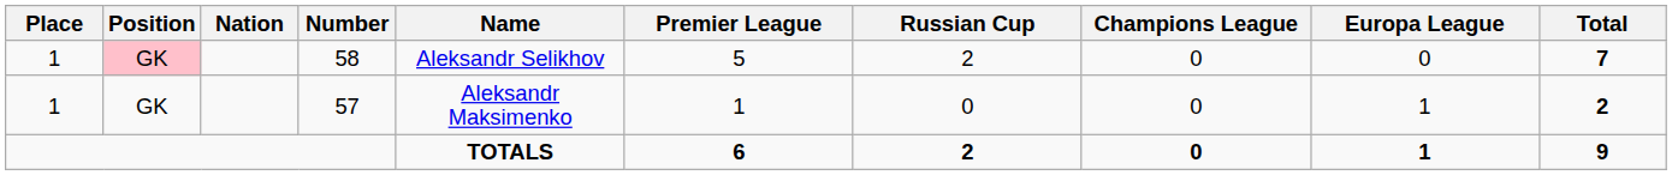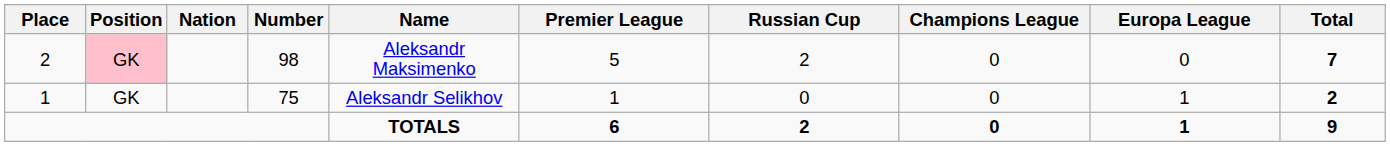row 2 | Place: 1 -> 2
row 2 | Number: 58 -> 98
row 2 | Name: Aleksandr Selikhov -> Aleksandr Maksimenko
row 3 | Number: 57 -> 75
row 3 | Name: Aleksandr Maksimenko -> Aleksandr Selikhov
